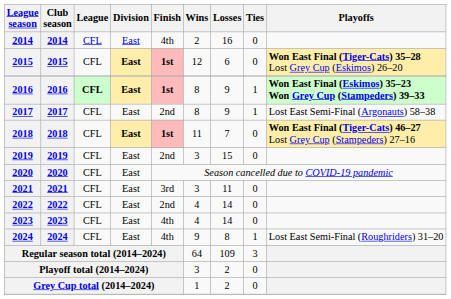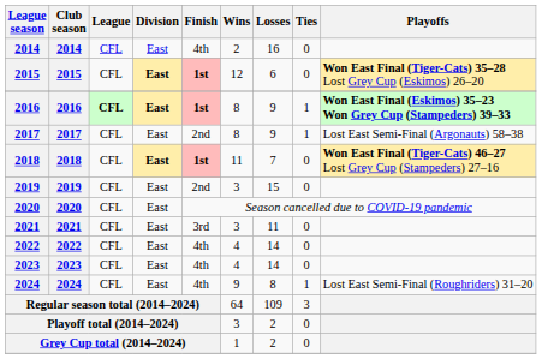row 10 | Finish: 2nd -> 4th
